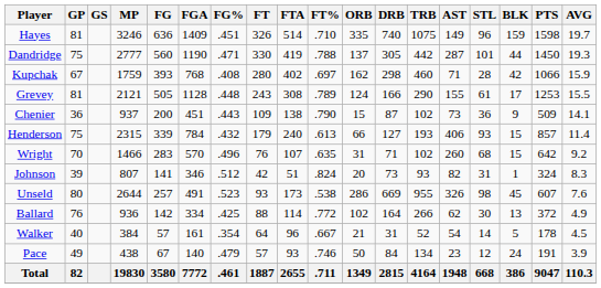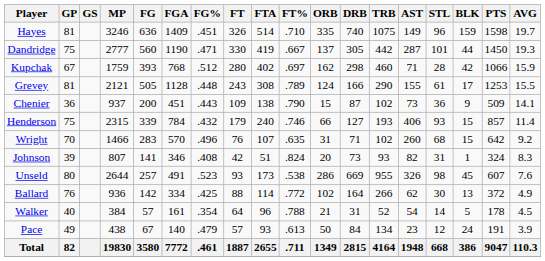Dandridge | FT%: .788 -> .667
Kupchak | FG%: .408 -> .512
Henderson | FT%: .613 -> .746
Johnson | FG%: .512 -> .408
Walker | FT%: .667 -> .788
Pace | FT%: .746 -> .613
